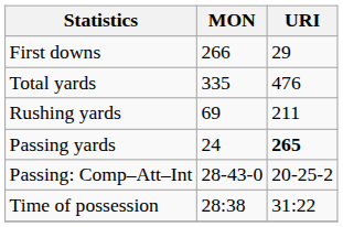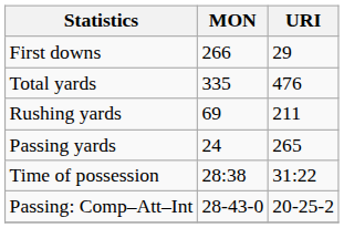Passing yards | URI: bold -> normal
rows swapped: Passing: Comp–Att–Int <-> Time of possession
